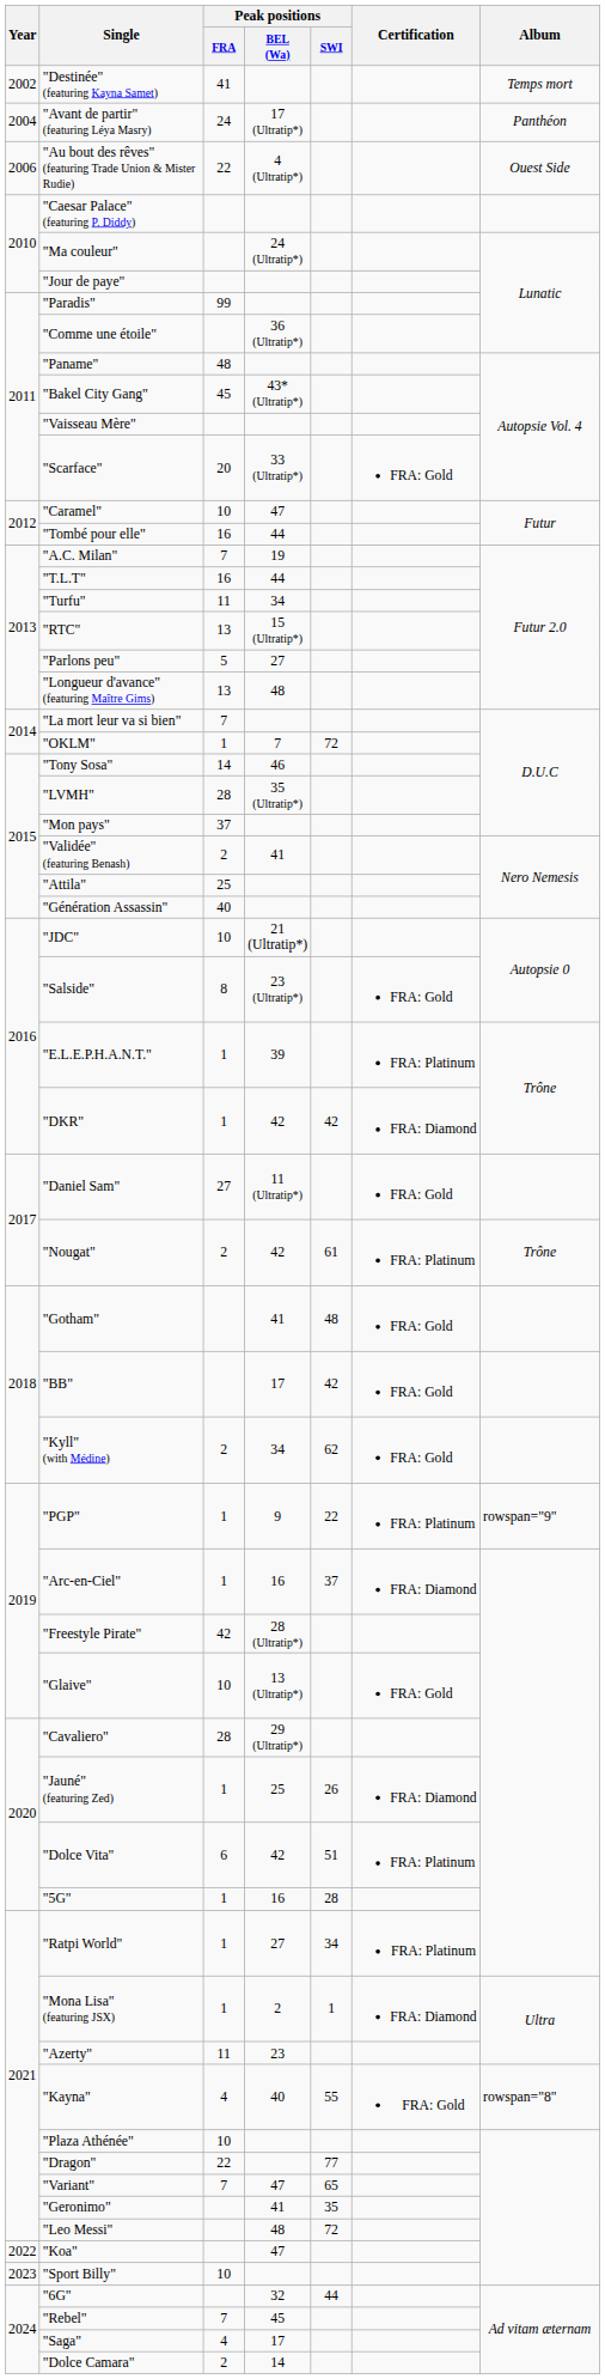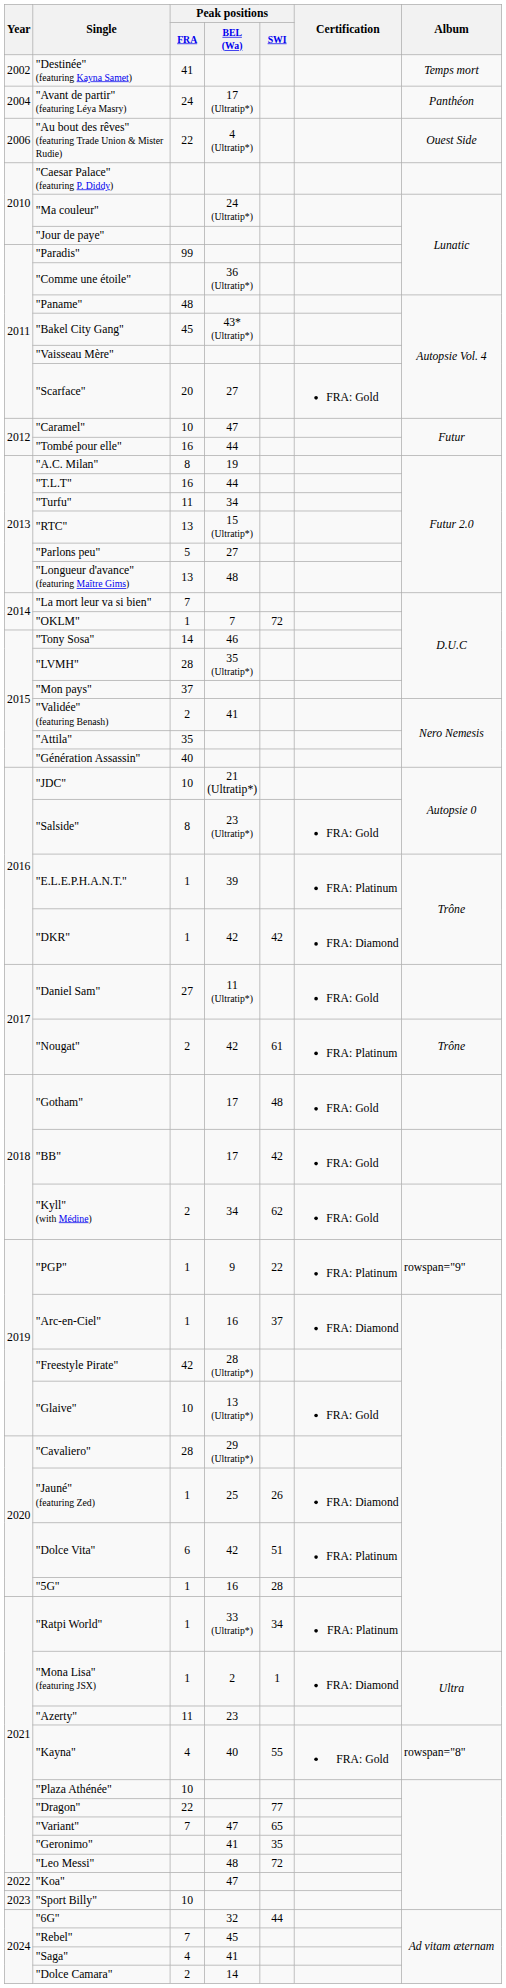"Scarface" | Peak positions / BEL (Wa): 33 (Ultratip*) -> 27
"A.C. Milan" | Peak positions / FRA: 7 -> 8
"Attila" | Peak positions / FRA: 25 -> 35
"Gotham" | Peak positions / BEL (Wa): 41 -> 17
"Ratpi World" | Peak positions / BEL (Wa): 27 -> 33 (Ultratip*)
"Saga" | Peak positions / BEL (Wa): 17 -> 41
